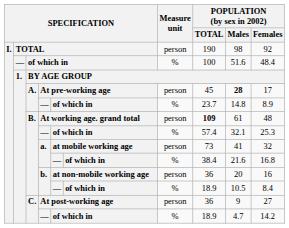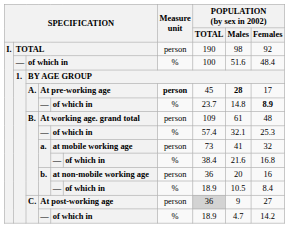At pre-working age | Measure unit: normal -> bold
A. / — | POPULATION (by sex in 2002) / Females: normal -> bold
At working age. grand total | POPULATION (by sex in 2002) / TOTAL: bold -> normal
At post-working age | POPULATION (by sex in 2002) / TOTAL: no background -> lightgrey background
